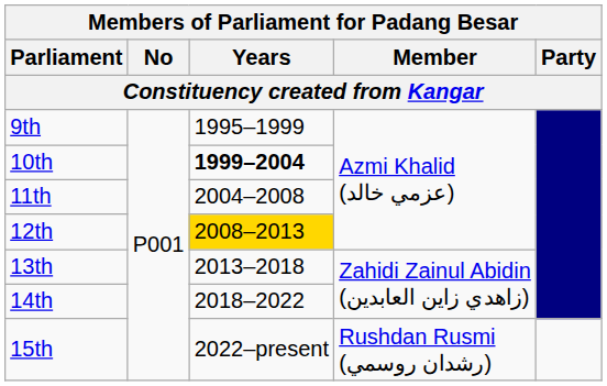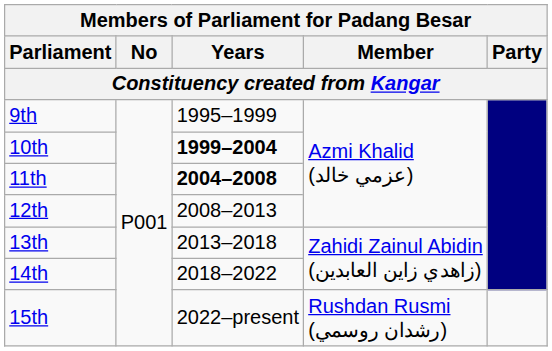11th | Years: normal -> bold
12th | Years: gold background -> no background
